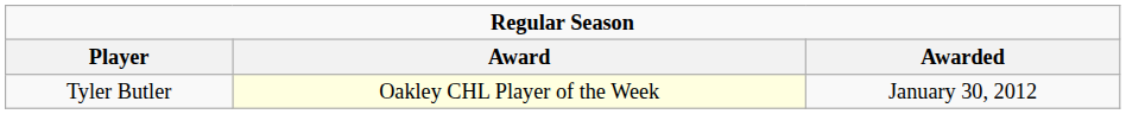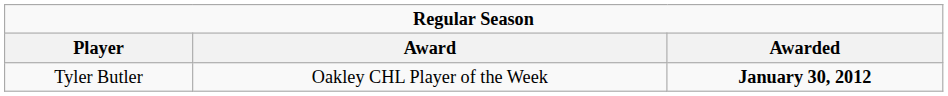Tyler Butler | Award: lightyellow background -> no background
Tyler Butler | Awarded: normal -> bold
